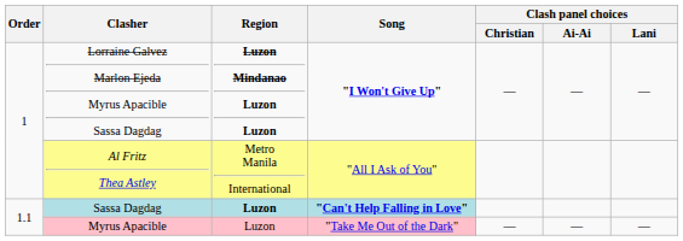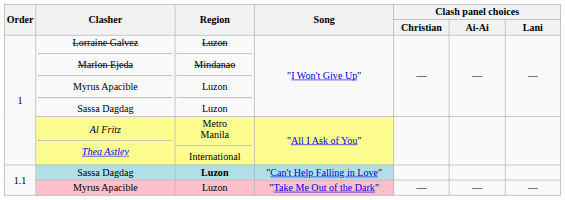Lorraine Galvez Marlon Ejeda Myrus Apacible Sassa Dagdag | Region: bold -> normal
Lorraine Galvez Marlon Ejeda Myrus Apacible Sassa Dagdag | Song: bold -> normal
Sassa Dagdag | Song: bold -> normal
